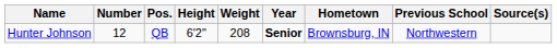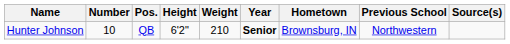Hunter Johnson | Number: 12 -> 10
Hunter Johnson | Weight: 208 -> 210
